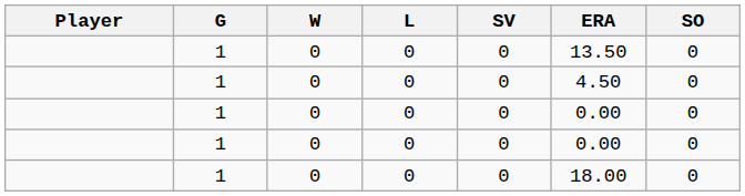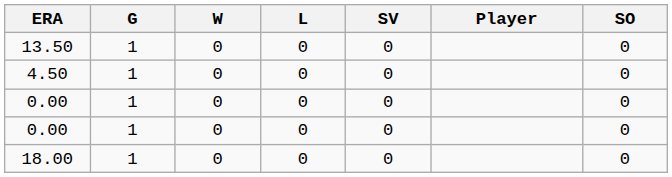columns swapped: Player <-> ERA
